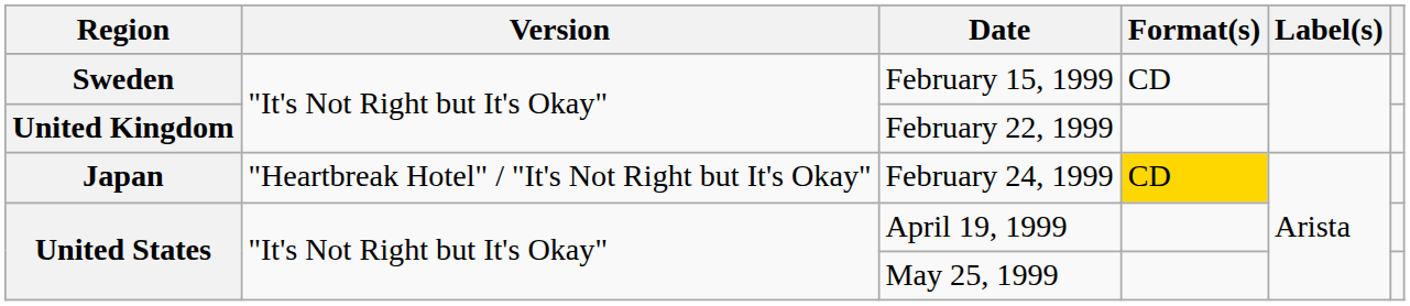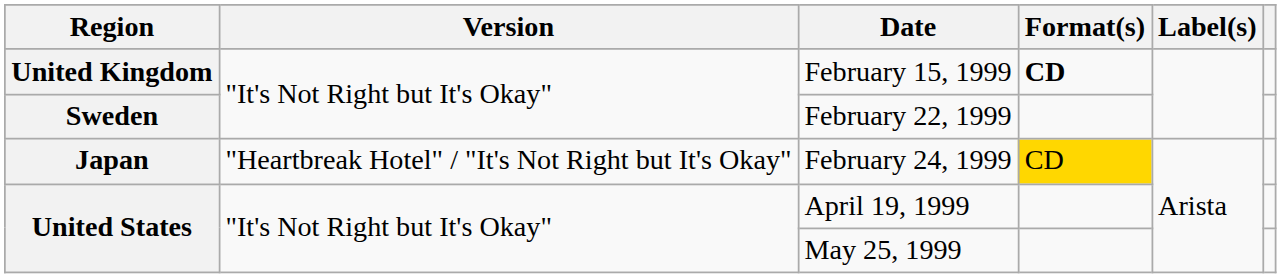February 15, 1999 | Region: Sweden -> United Kingdom
February 15, 1999 | Format(s): normal -> bold
February 22, 1999 | Region: United Kingdom -> Sweden
